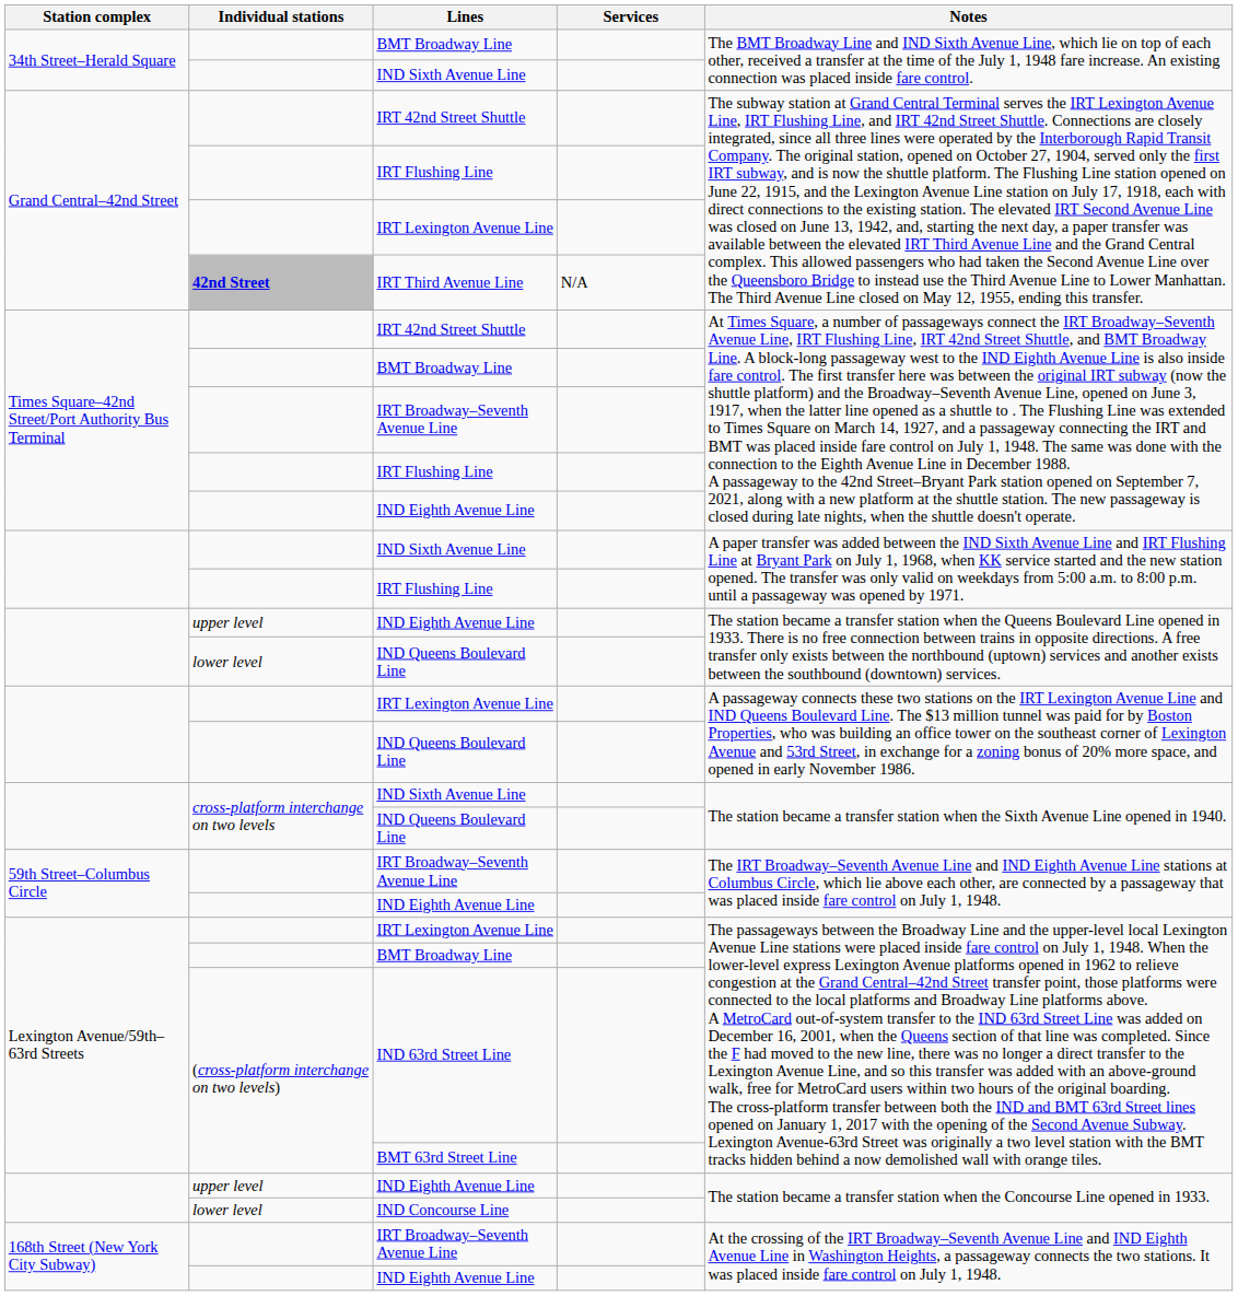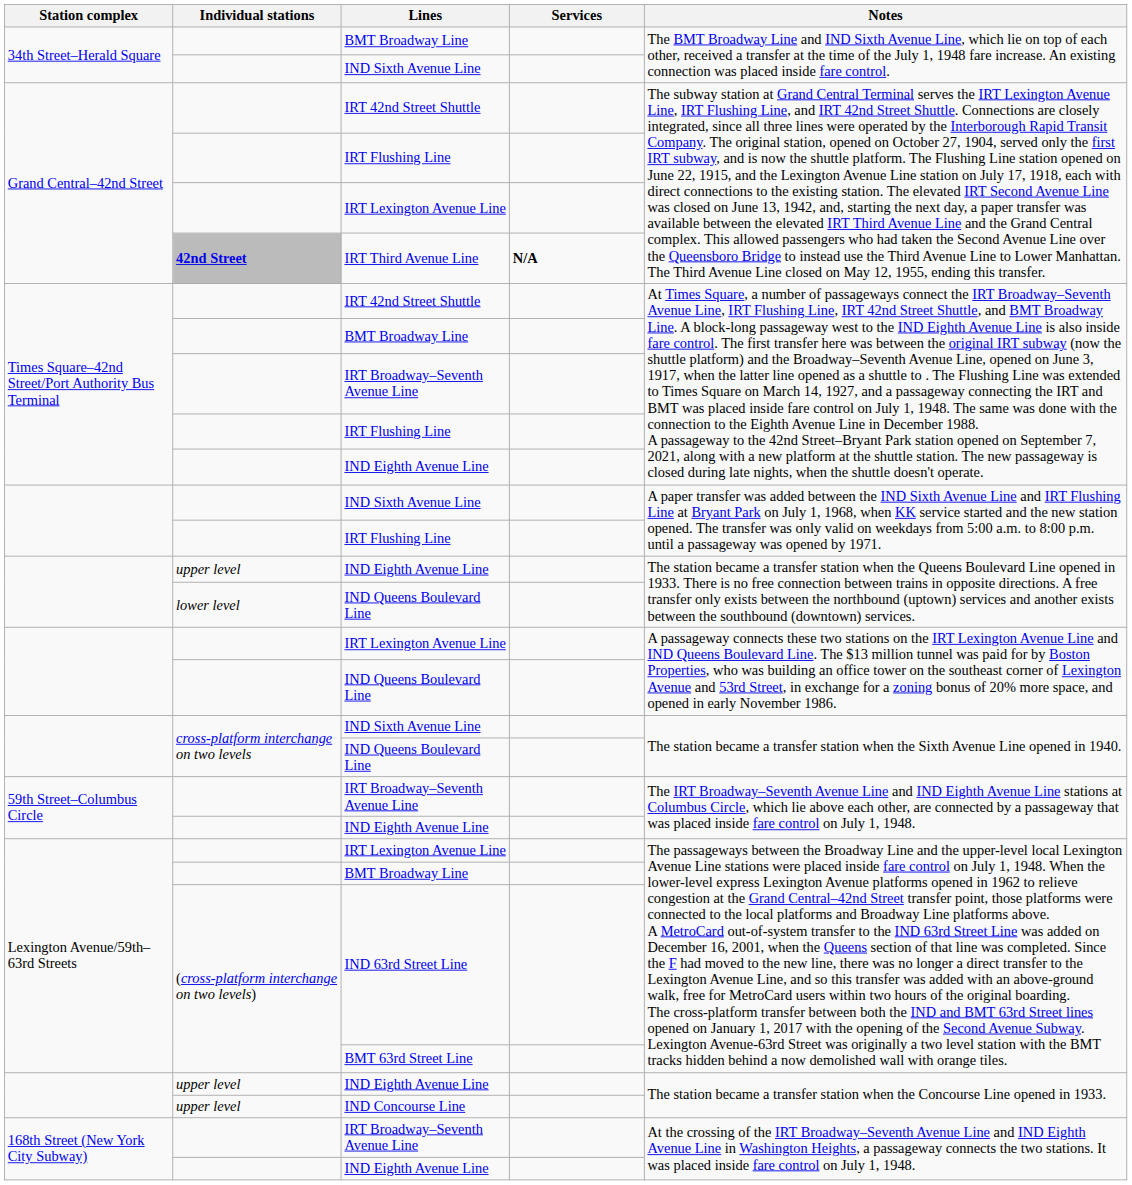IRT Third Avenue Line | Services: normal -> bold
IND Concourse Line | Individual stations: lower level -> upper level
